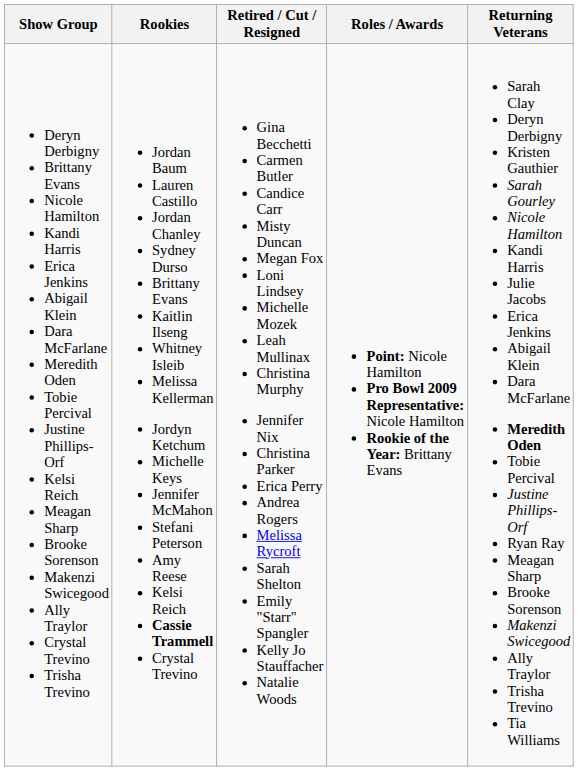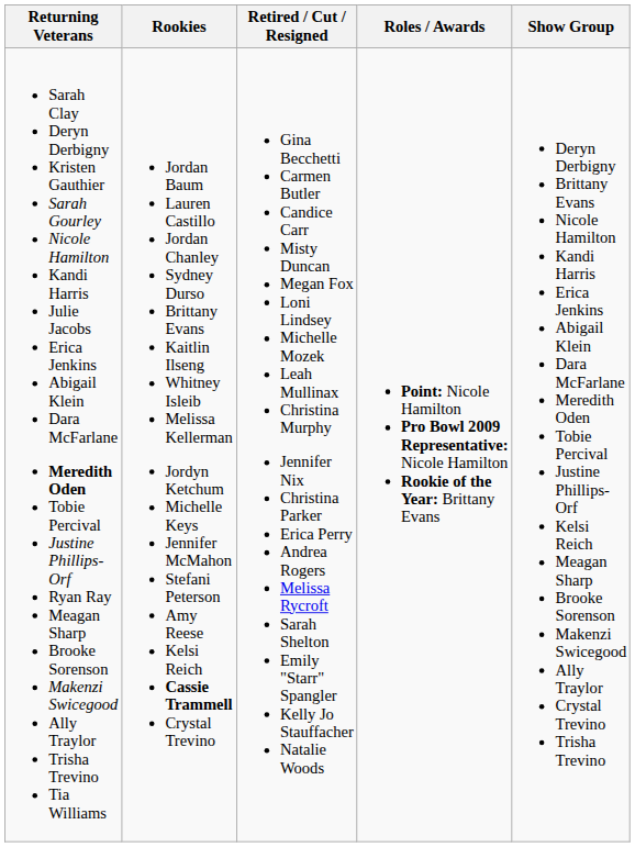columns swapped: Returning Veterans <-> Show Group
